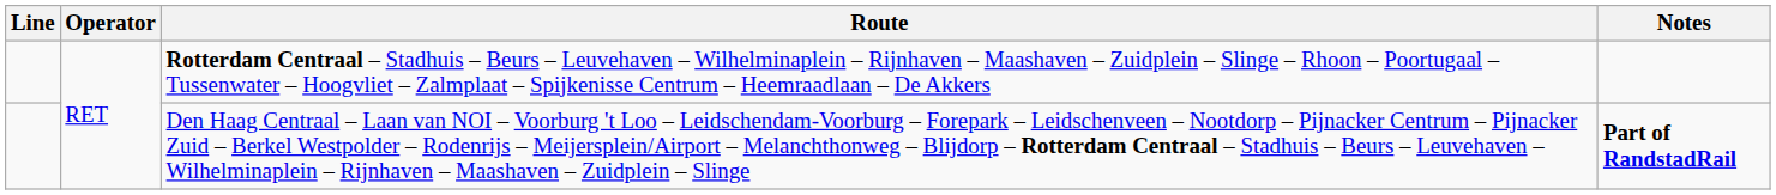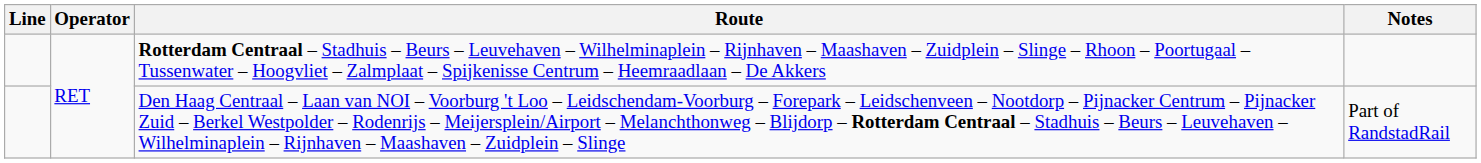row 3 | Notes: bold -> normal
